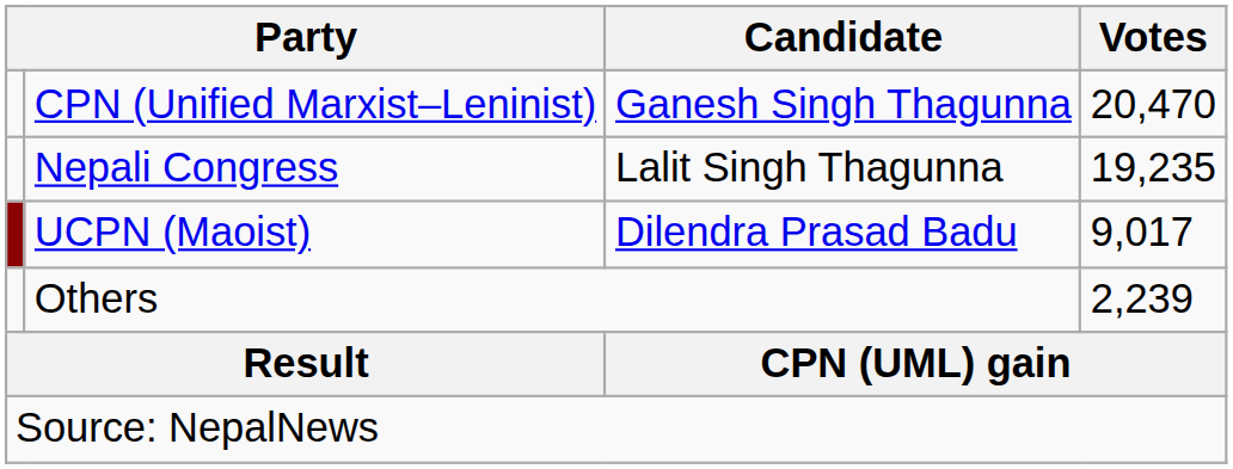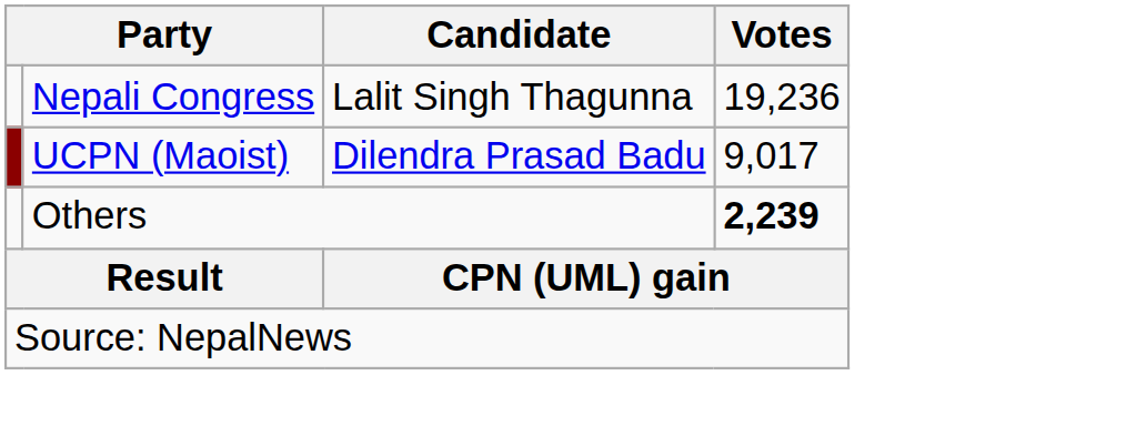- row: CPN (Unified Marxist–Leninist) | Ganesh Singh Thagunna | 20,470
Nepali Congress | Votes: 19,235 -> 19,236
Others | Votes: normal -> bold
